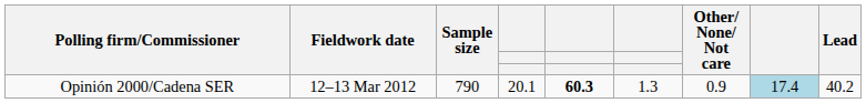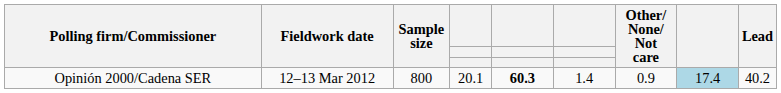Opinión 2000/Cadena SER | Sample size: 790 -> 800
Opinión 2000/Cadena SER | column 6: 1.3 -> 1.4
